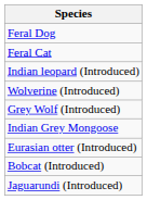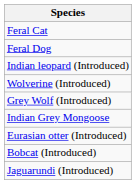row 2 | column 1: Feral Dog -> Feral Cat
row 3 | column 1: Feral Cat -> Feral Dog
